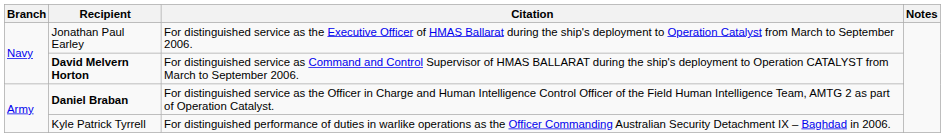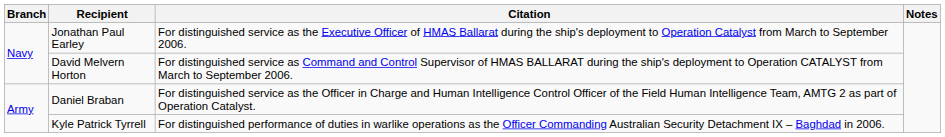David Melvern Horton | Recipient: bold -> normal
Daniel Braban | Recipient: bold -> normal
